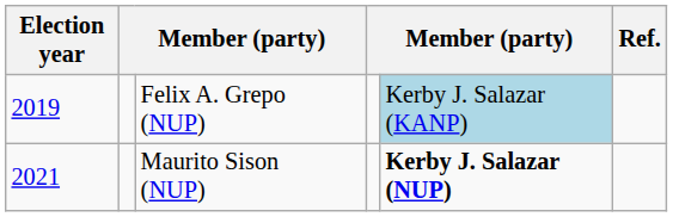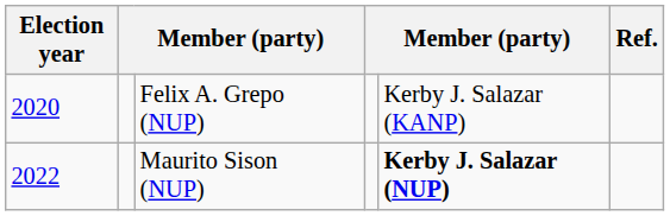Felix A. Grepo (NUP) | Election year: 2019 -> 2020
Felix A. Grepo (NUP) | column 5: lightblue background -> no background
Maurito Sison (NUP) | Election year: 2021 -> 2022
